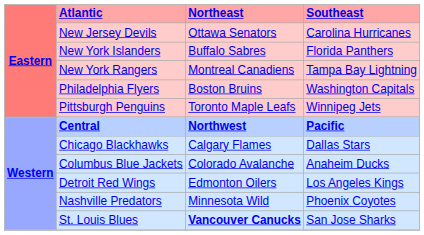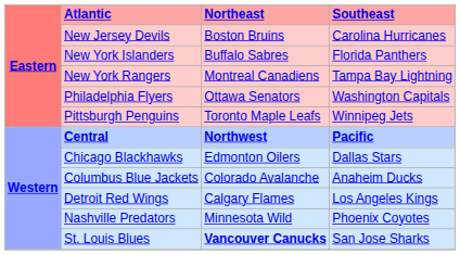New Jersey Devils | Northeast: Ottawa Senators -> Boston Bruins
Philadelphia Flyers | Northeast: Boston Bruins -> Ottawa Senators
Chicago Blackhawks | Northeast: Calgary Flames -> Edmonton Oilers
Detroit Red Wings | Northeast: Edmonton Oilers -> Calgary Flames
